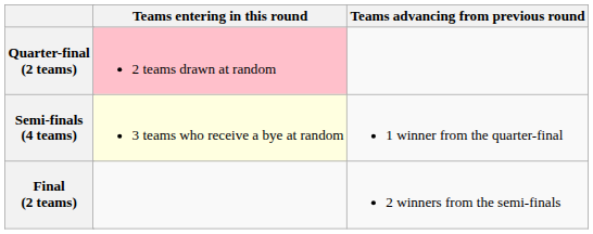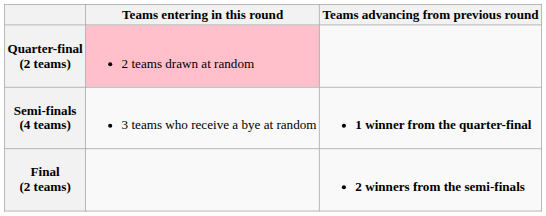Semi-finals (4 teams) | Teams entering in this round: lightyellow background -> no background
Semi-finals (4 teams) | Teams advancing from previous round: normal -> bold
Final (2 teams) | Teams advancing from previous round: normal -> bold
